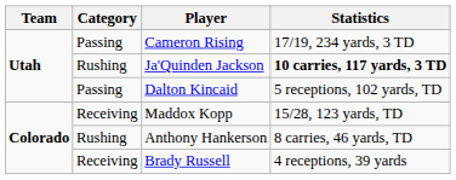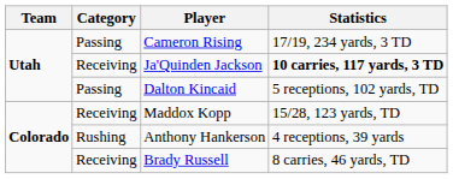Ja'Quinden Jackson | Category: Rushing -> Receiving
Anthony Hankerson | Statistics: 8 carries, 46 yards, TD -> 4 receptions, 39 yards
Brady Russell | Statistics: 4 receptions, 39 yards -> 8 carries, 46 yards, TD
